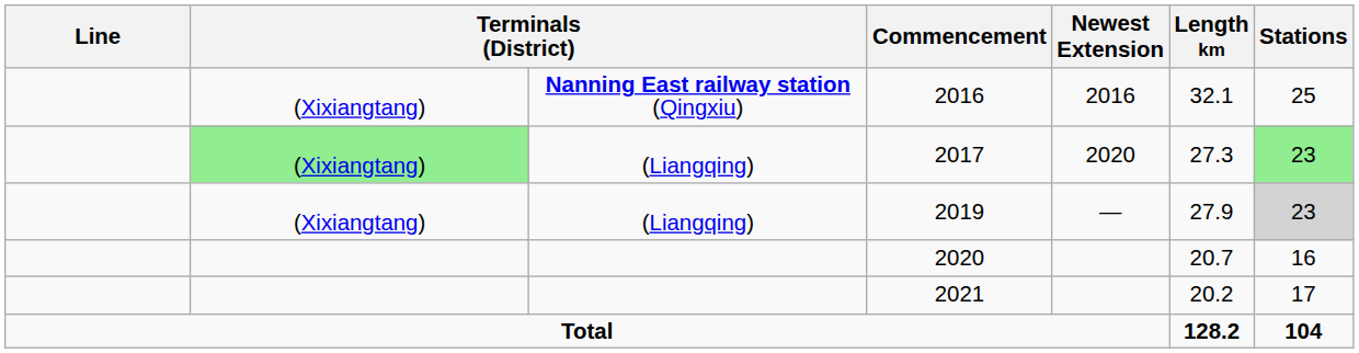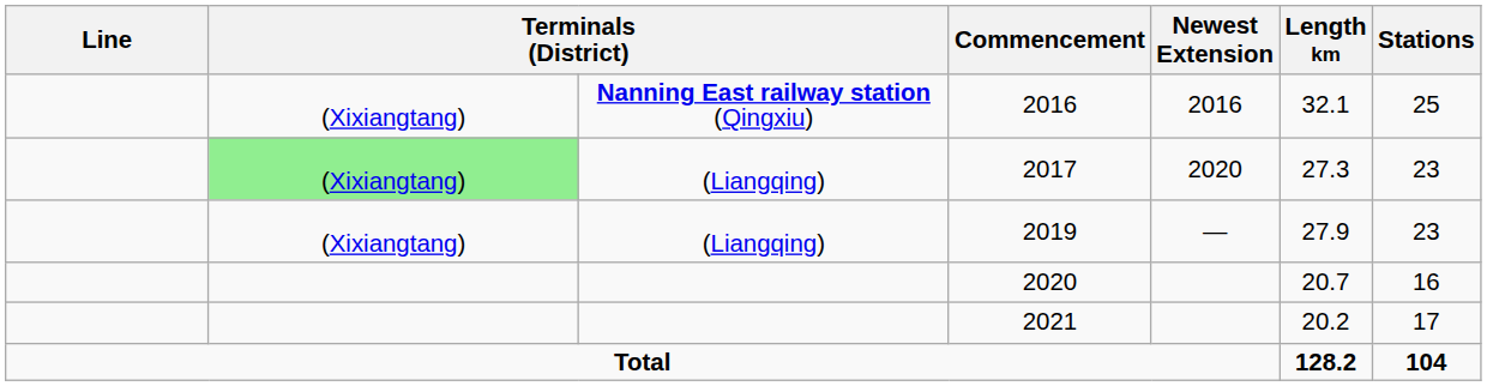2017 | Stations: lightgreen background -> no background
2019 | Stations: lightgrey background -> no background
